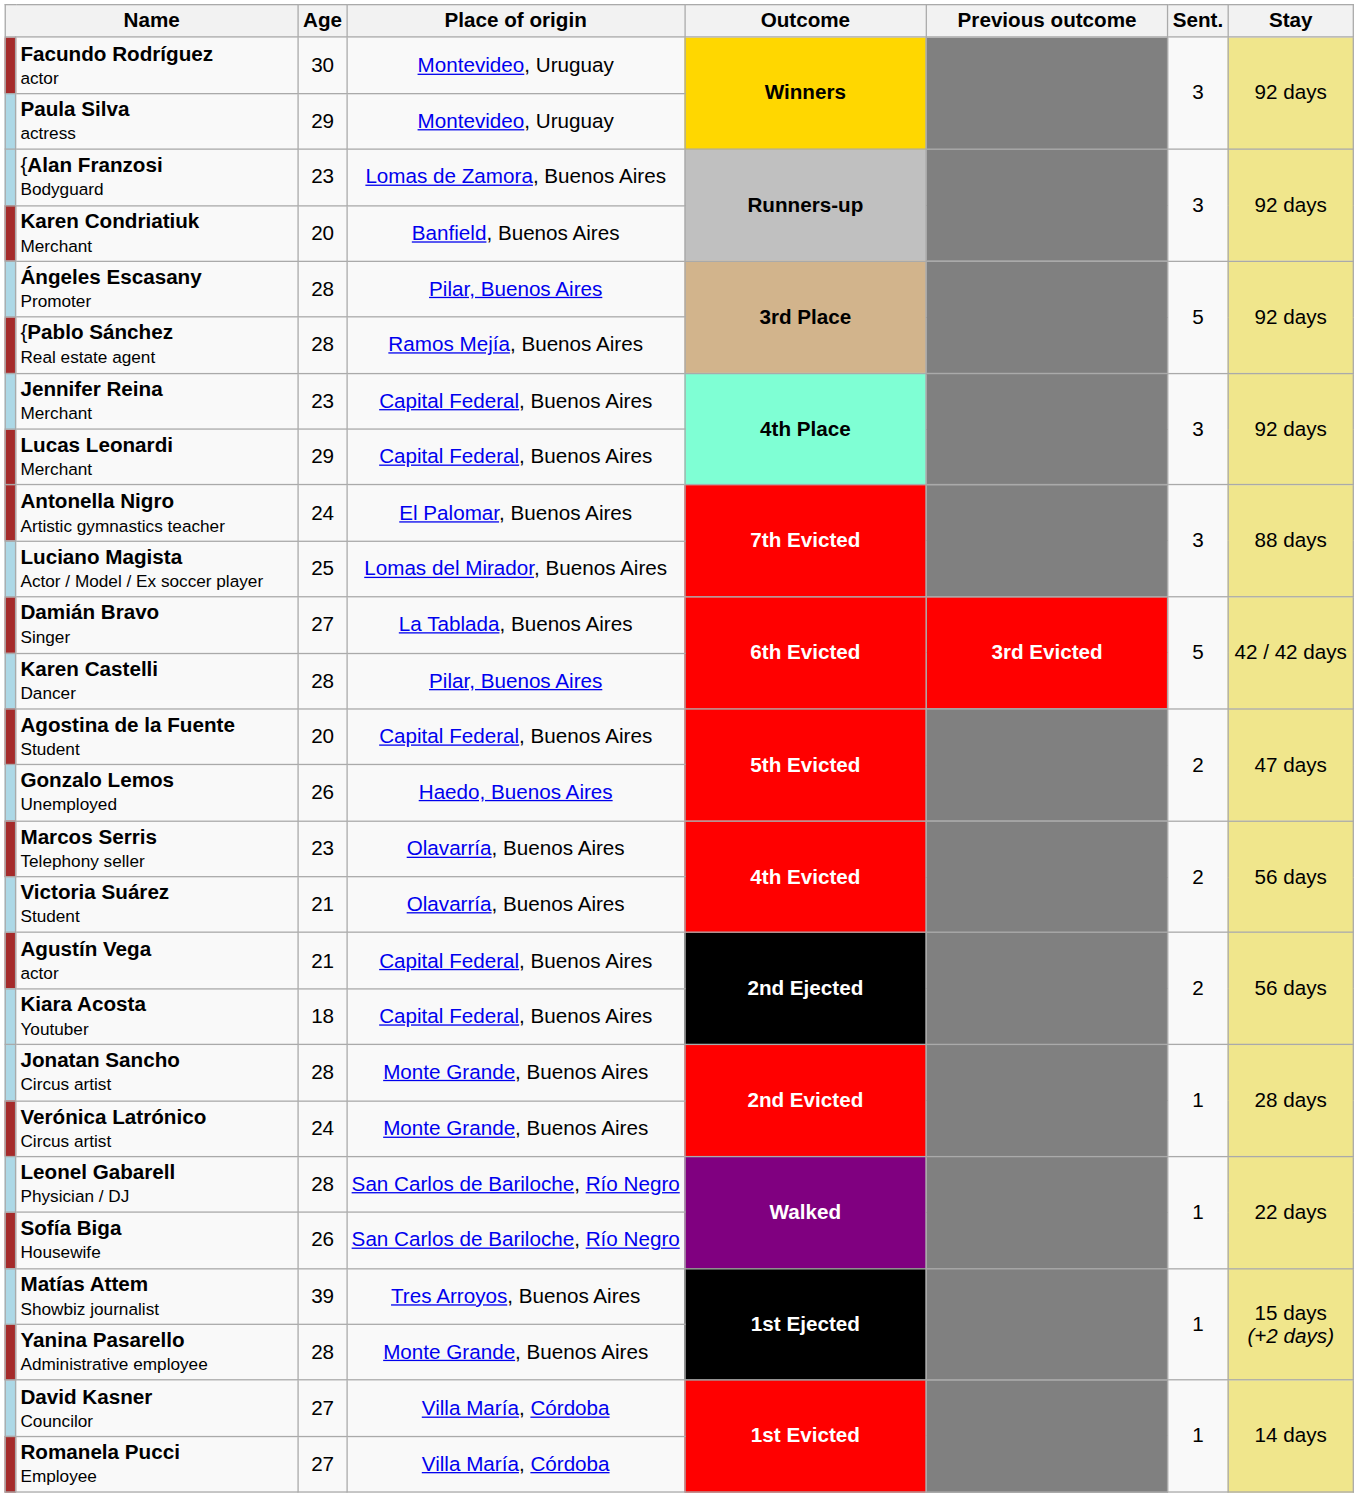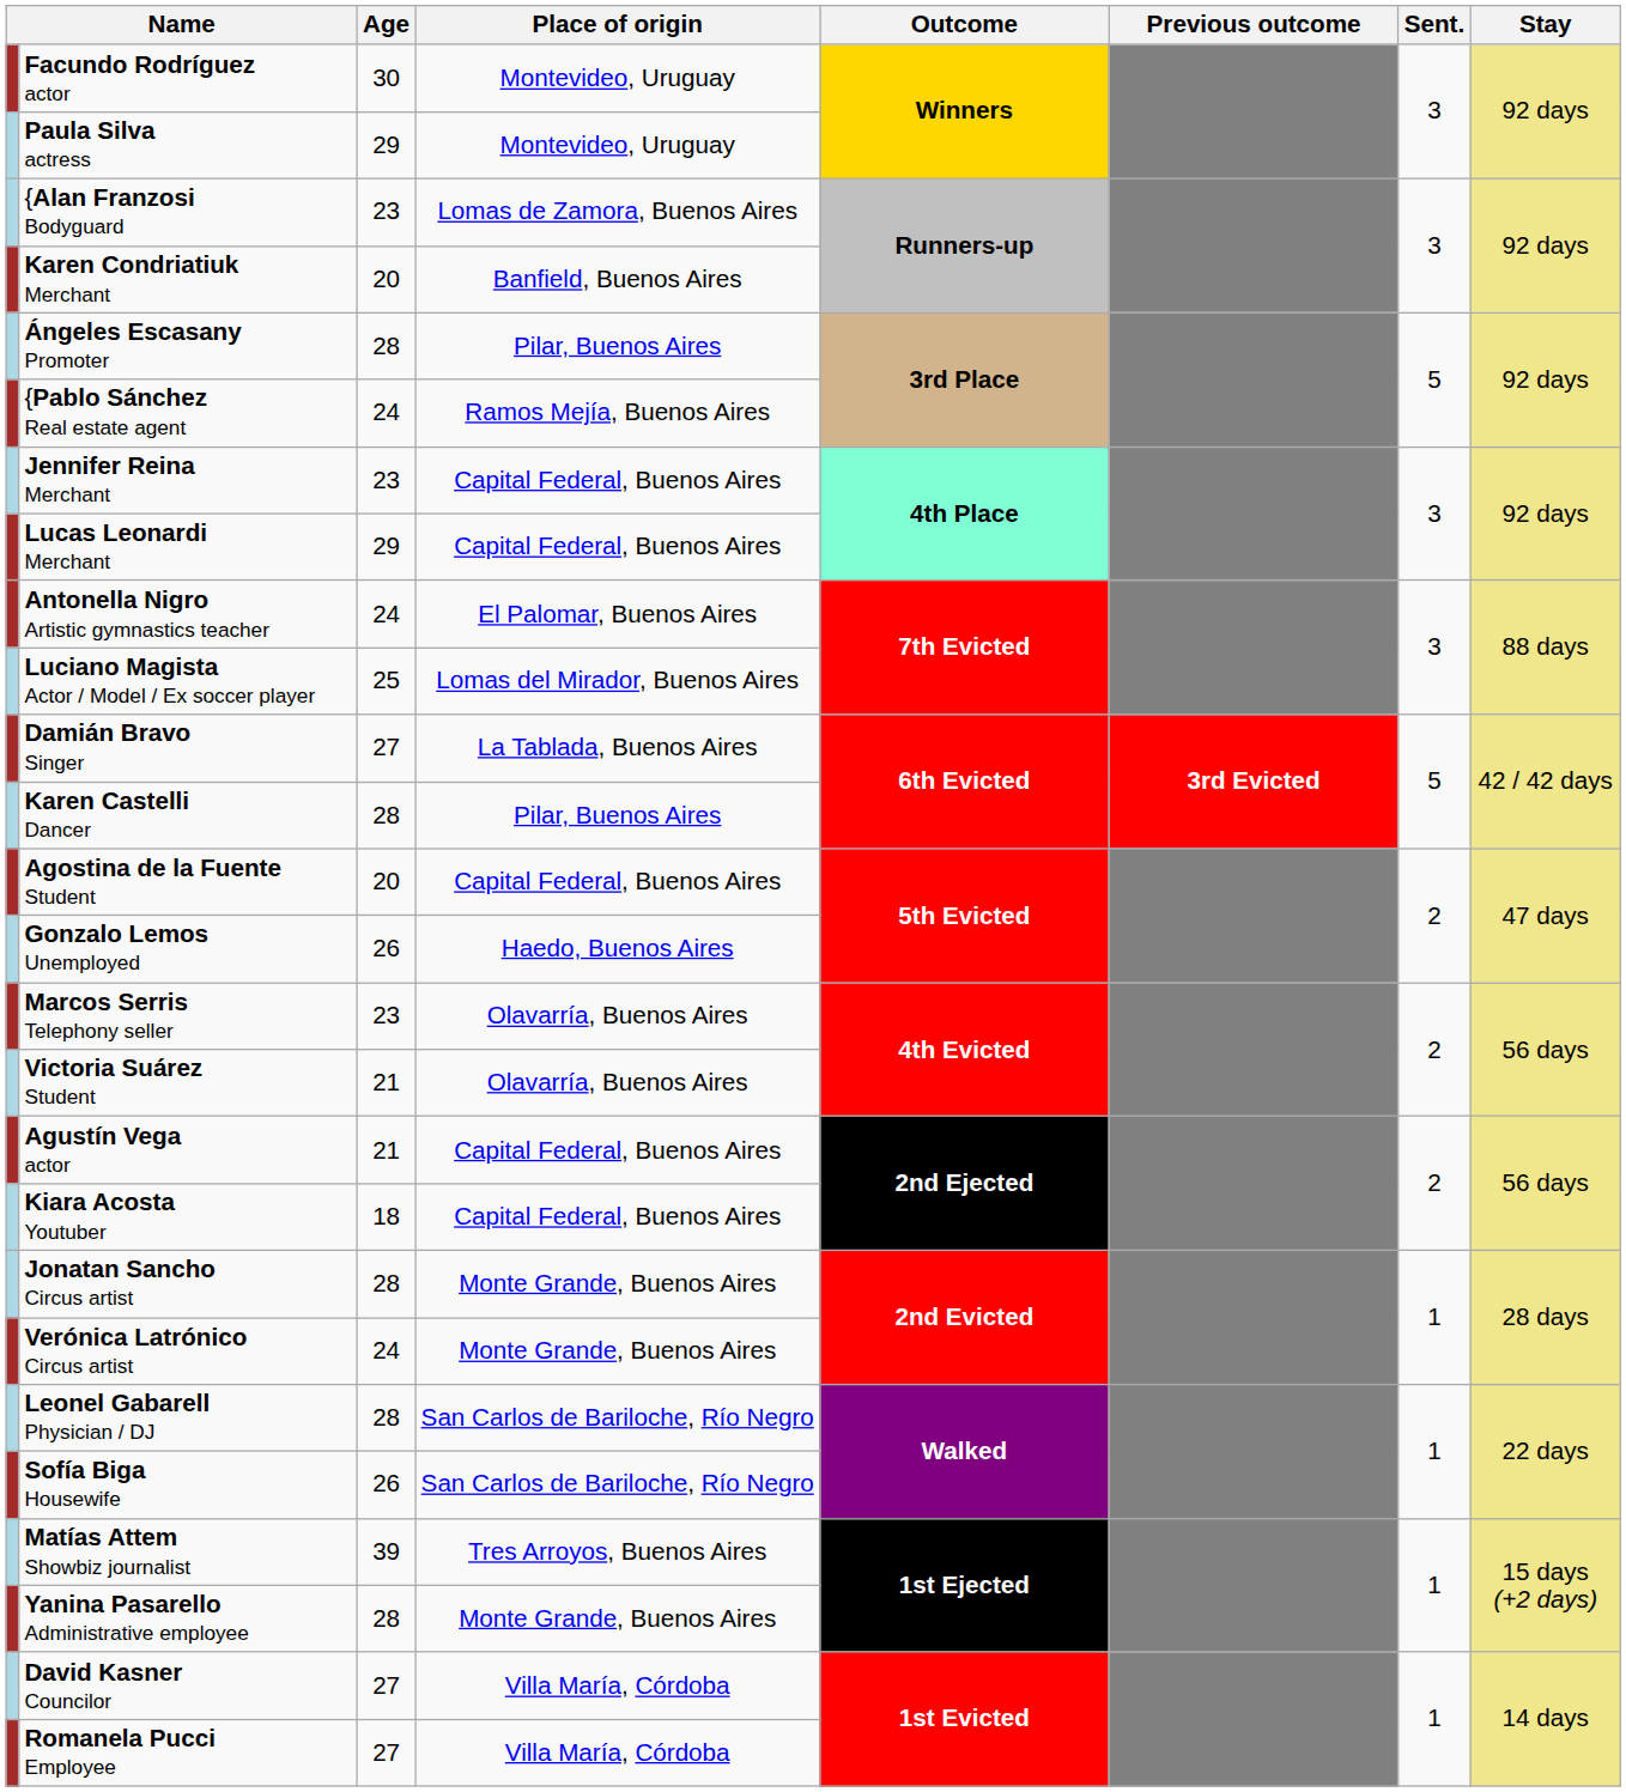{Pablo Sánchez Real estate agent | Age: 28 -> 24
